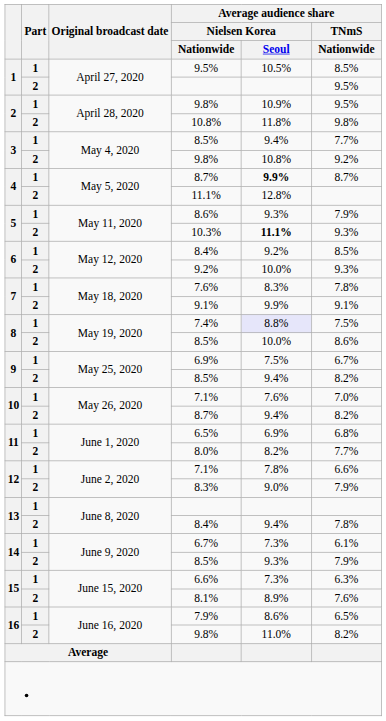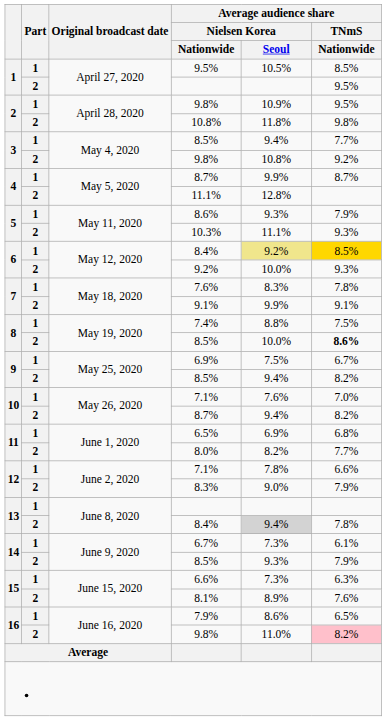4 / 8.7% | Average audience share / Nielsen Korea / Seoul: bold -> normal
10.3% | Average audience share / Nielsen Korea / Seoul: bold -> normal
6 / 8.4% | Average audience share / Nielsen Korea / Seoul: no background -> khaki background
6 / 8.4% | Average audience share / TNmS / Nationwide: no background -> gold background
7.4% | Average audience share / Nielsen Korea / Seoul: lavender background -> no background
8 / 8.5% | Average audience share / TNmS / Nationwide: normal -> bold
13 / 8.4% | Average audience share / Nielsen Korea / Seoul: no background -> lightgrey background
16 / 9.8% | Average audience share / TNmS / Nationwide: no background -> pink background
